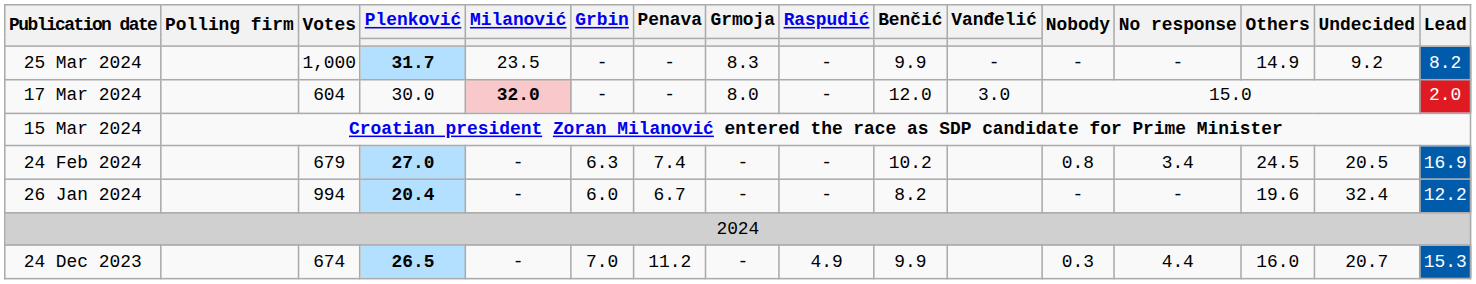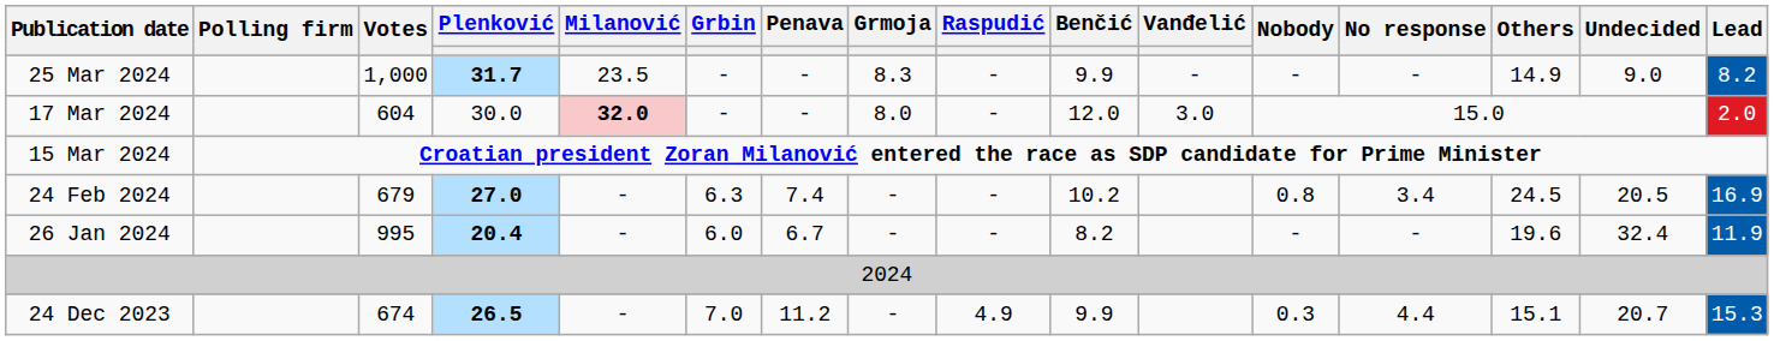25 Mar 2024 | Undecided: 9.2 -> 9.0
26 Jan 2024 | Votes: 994 -> 995
26 Jan 2024 | Lead: 12.2 -> 11.9
24 Dec 2023 | Others: 16.0 -> 15.1
